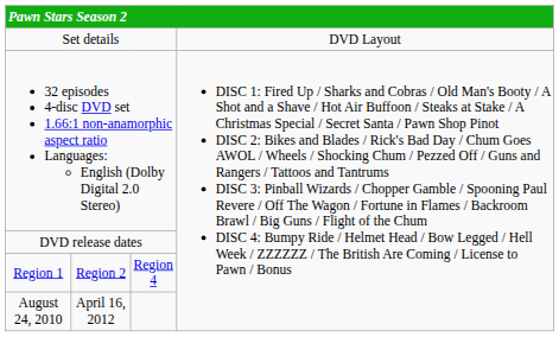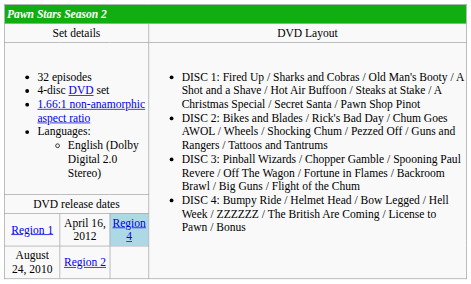Region 1 | column 2: Region 2 -> April 16, 2012
Region 1 | column 3: no background -> lightblue background
August 24, 2010 | column 2: April 16, 2012 -> Region 2
